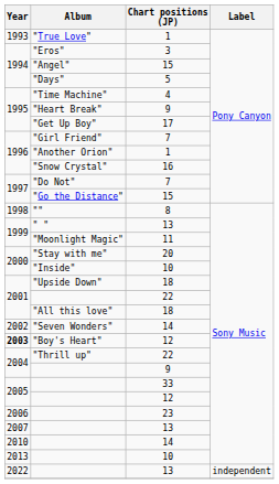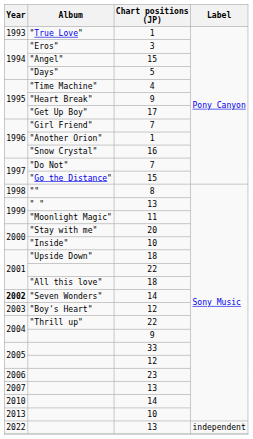"Seven Wonders" | Year: normal -> bold
"Boy's Heart" | Year: bold -> normal
